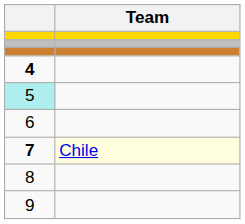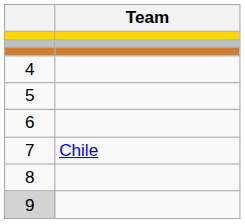row 5 | column 1: bold -> normal
row 6 | column 1: paleturquoise background -> no background
row 8 | column 1: bold -> normal
row 8 | Team: lightyellow background -> no background
row 10 | column 1: no background -> lightgrey background
